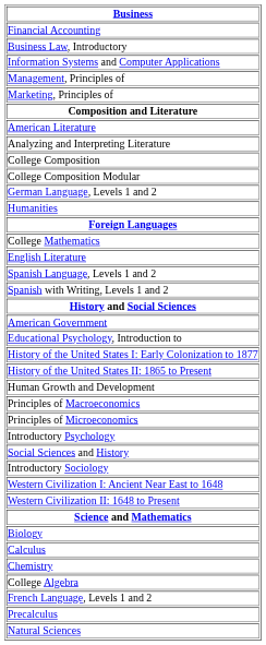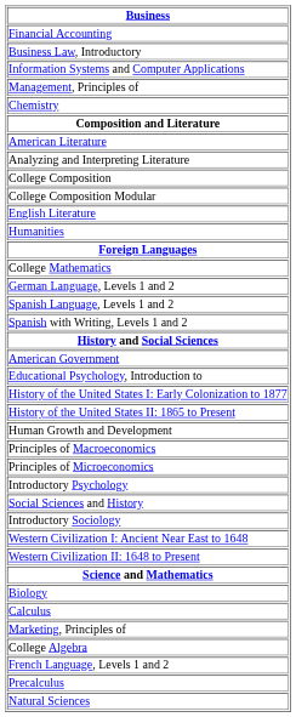row 6 | column 1: Marketing, Principles of -> Chemistry
row 12 | column 1: German Language, Levels 1 and 2 -> English Literature
row 16 | column 1: English Literature -> German Language, Levels 1 and 2
row 35 | column 1: Chemistry -> Marketing, Principles of
